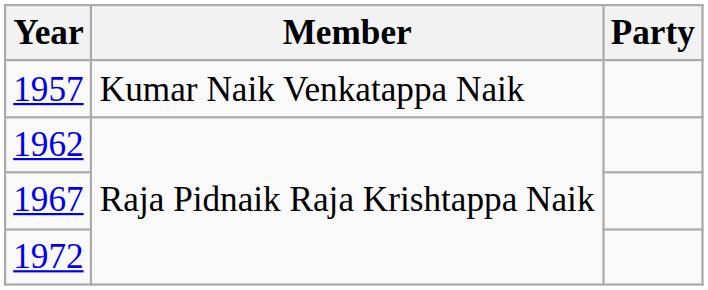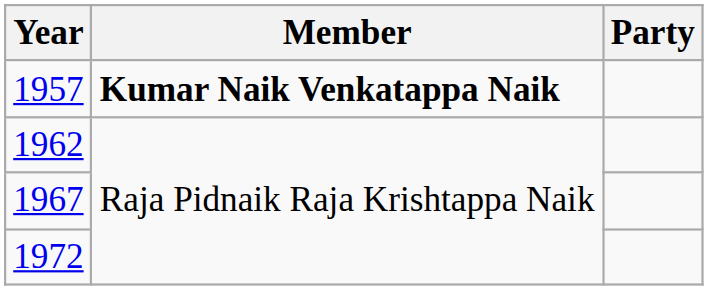1957 | Member: normal -> bold
